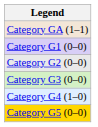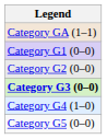row 5 | column 1: normal -> bold
row 7 | column 1: gold background -> no background
